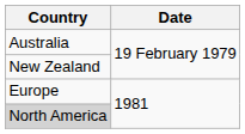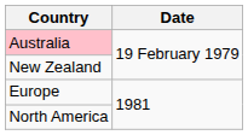Australia | Country: no background -> pink background
North America | Country: lightgrey background -> no background
